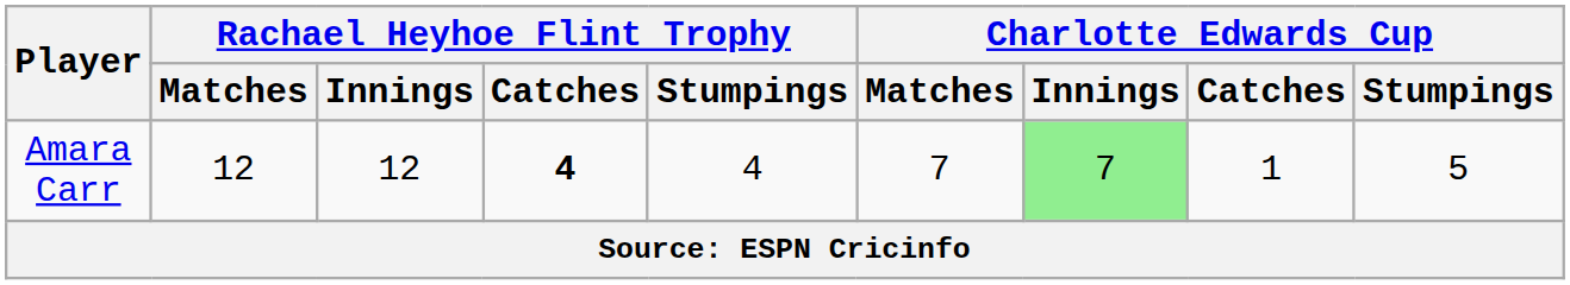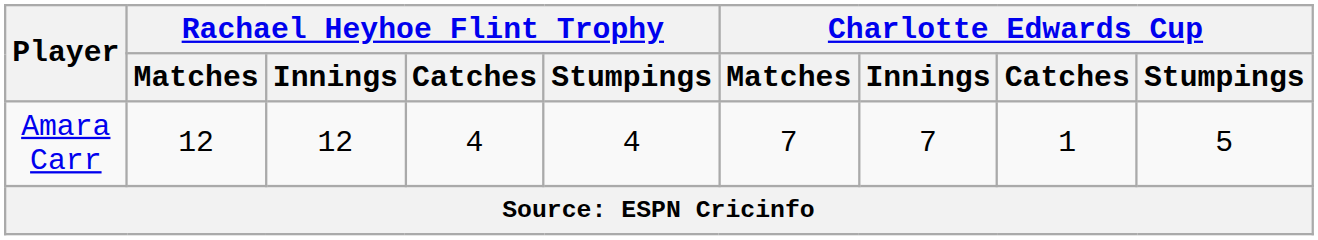Amara Carr | Rachael Heyhoe Flint Trophy / Catches: bold -> normal
Amara Carr | Charlotte Edwards Cup / Innings: lightgreen background -> no background
